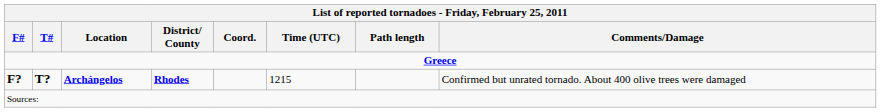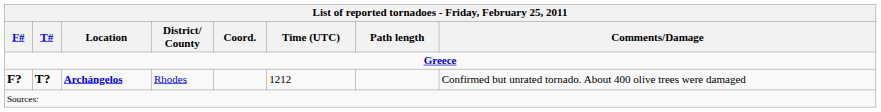F? | District/ County: bold -> normal
F? | Time (UTC): 1215 -> 1212
